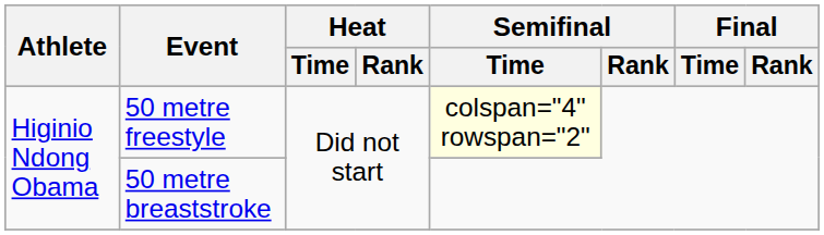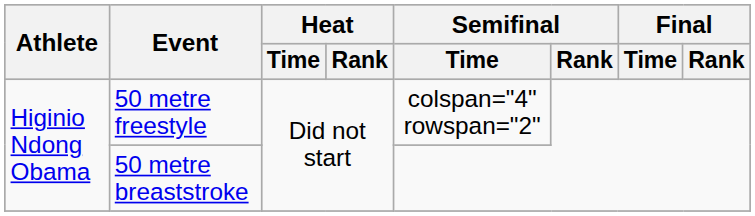50 metre freestyle | Semifinal / Time: lightyellow background -> no background
